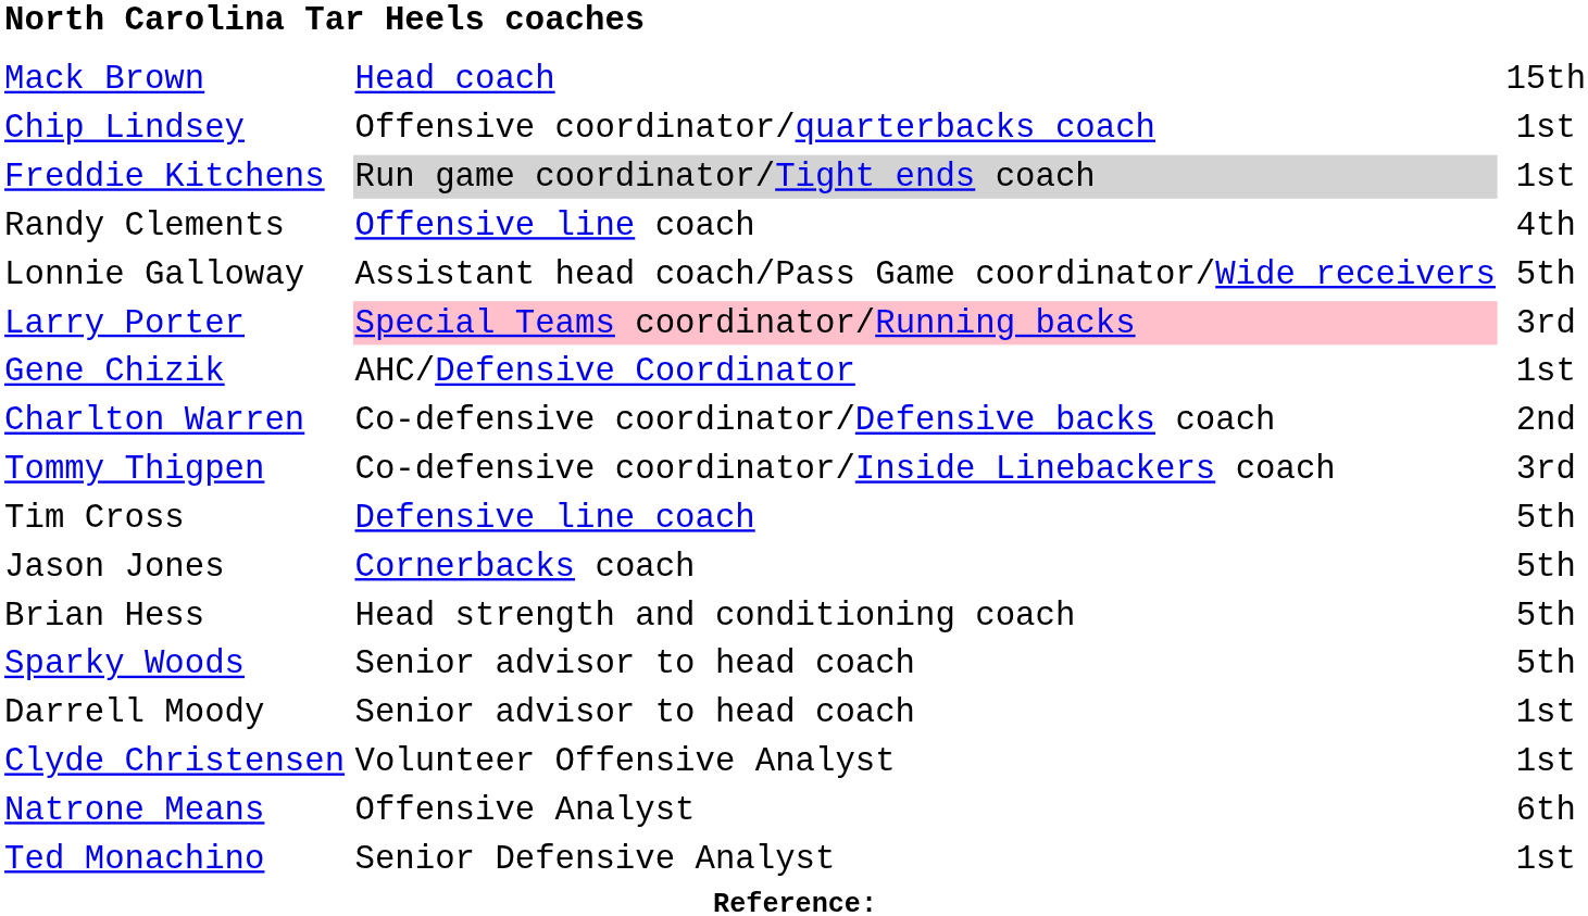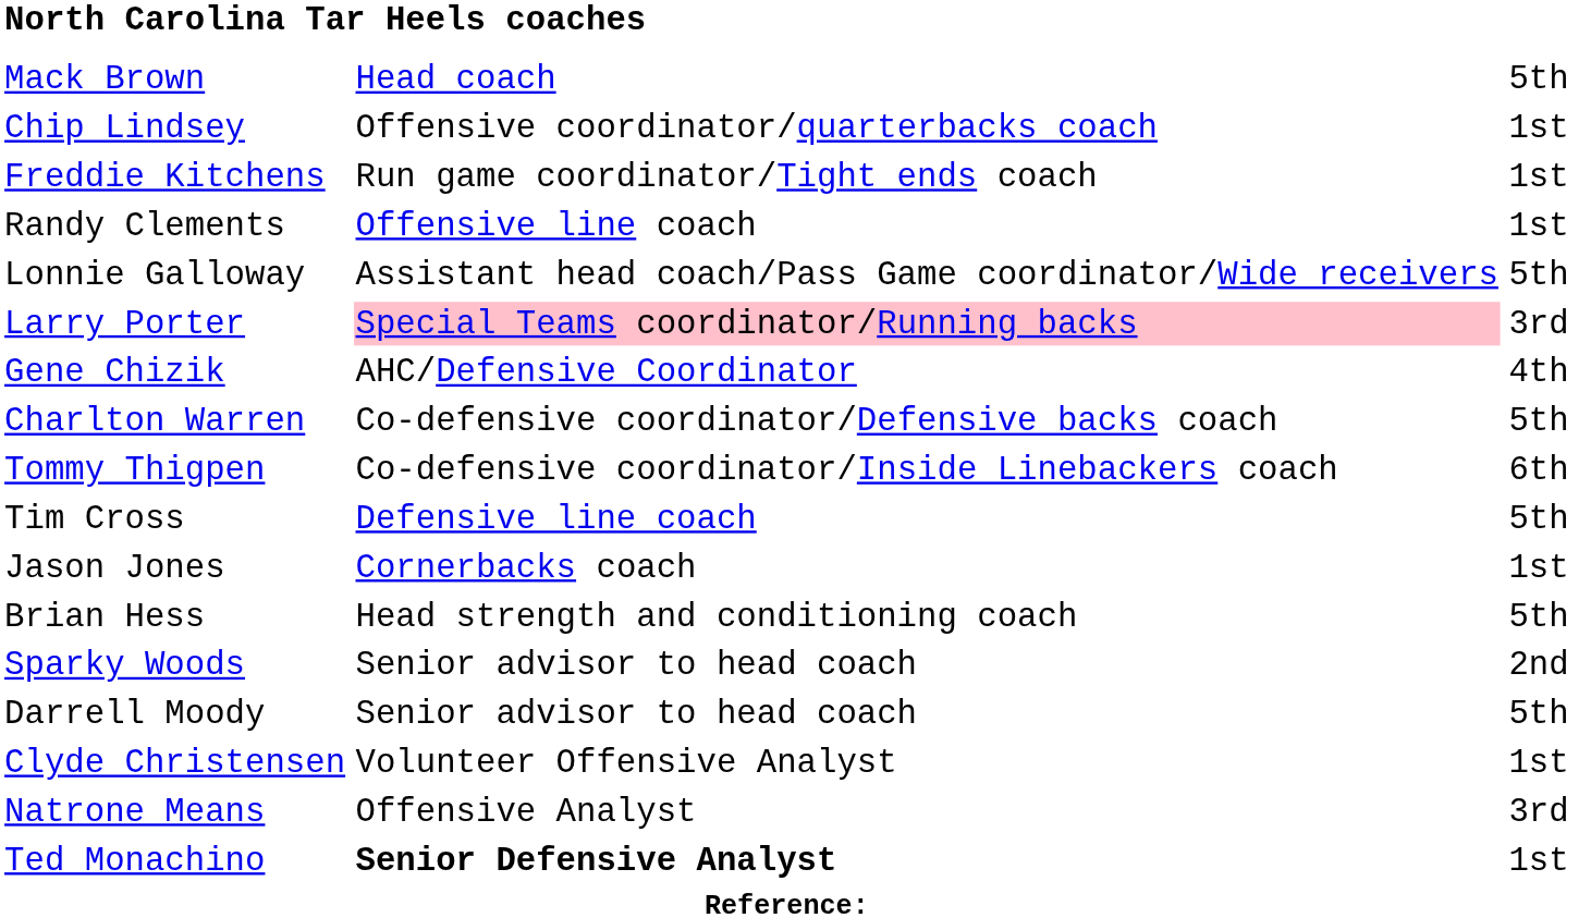Mack Brown | column 3: 15th -> 5th
Freddie Kitchens | column 2: lightgrey background -> no background
Randy Clements | column 3: 4th -> 1st
Gene Chizik | column 3: 1st -> 4th
Charlton Warren | column 3: 2nd -> 5th
Tommy Thigpen | column 3: 3rd -> 6th
Jason Jones | column 3: 5th -> 1st
Sparky Woods | column 3: 5th -> 2nd
Darrell Moody | column 3: 1st -> 5th
Natrone Means | column 3: 6th -> 3rd
Ted Monachino | column 2: normal -> bold
